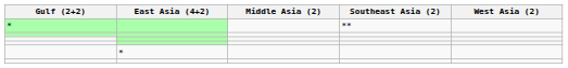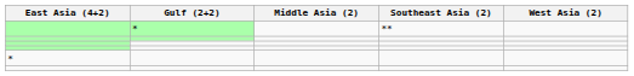columns swapped: East Asia (4+2) <-> Gulf (2+2)
